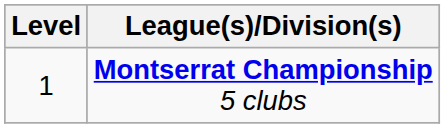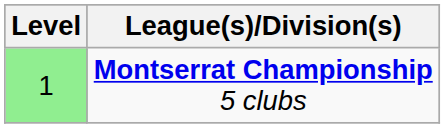Montserrat Championship 5 clubs | Level: no background -> lightgreen background
